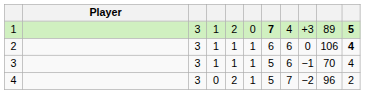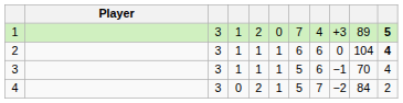row 2 | column 7: bold -> normal
row 3 | column 10: 106 -> 104
row 5 | column 10: 96 -> 84
